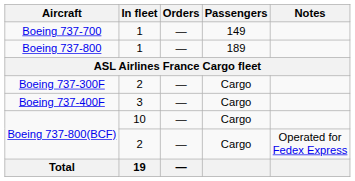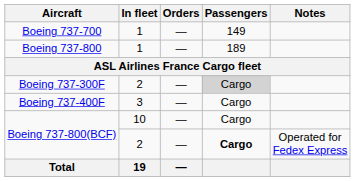Boeing 737-300F | Passengers: no background -> lightgrey background
Boeing 737-800(BCF) / 2 | Passengers: normal -> bold
